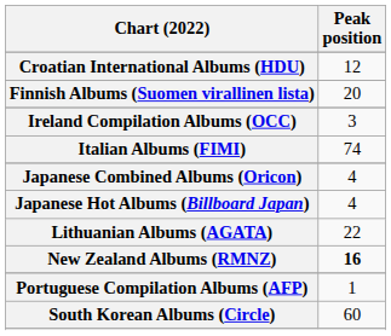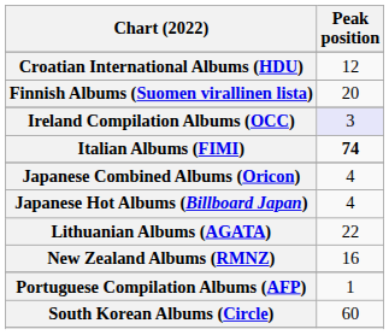Ireland Compilation Albums (OCC) | Peak position: no background -> lavender background
Italian Albums (FIMI) | Peak position: normal -> bold
New Zealand Albums (RMNZ) | Peak position: bold -> normal
